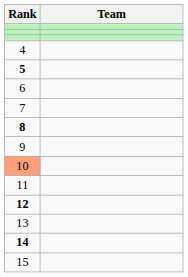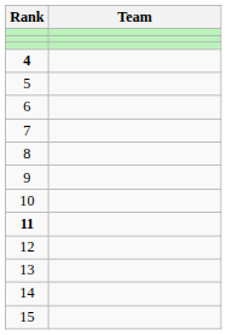row 5 | Rank: normal -> bold
row 6 | Rank: bold -> normal
row 9 | Rank: bold -> normal
row 11 | Rank: lightsalmon background -> no background
row 12 | Rank: normal -> bold
row 13 | Rank: bold -> normal
row 15 | Rank: bold -> normal
